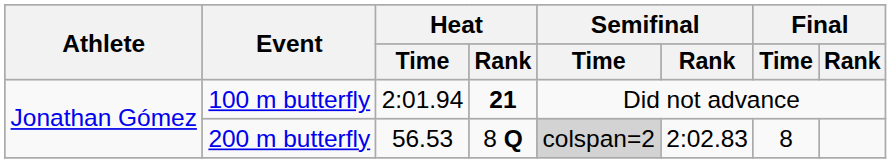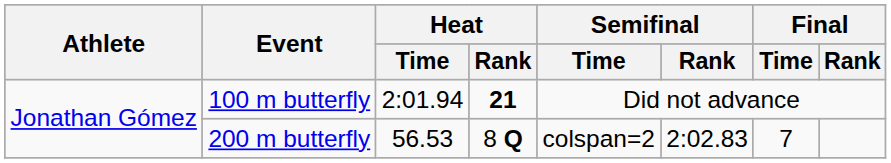200 m butterfly | Semifinal / Time: lightgrey background -> no background
200 m butterfly | Final / Time: 8 -> 7
